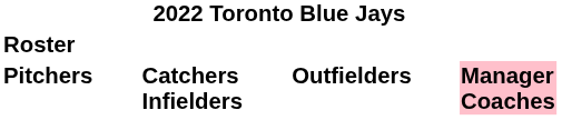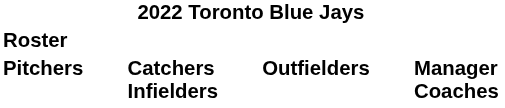Pitchers | column 4: pink background -> no background
